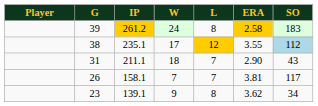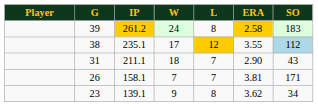26 | SO: 117 -> 171
